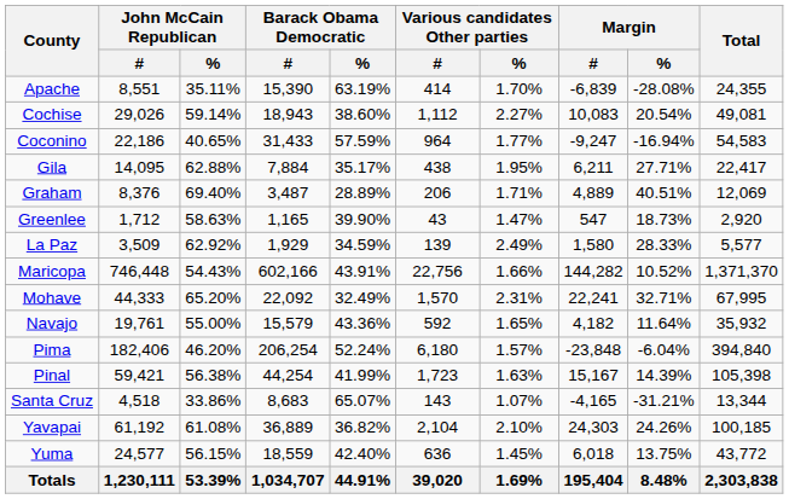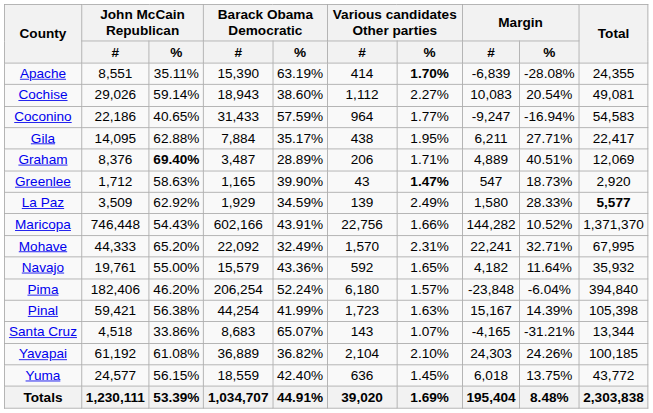Apache | Various candidates Other parties / %: normal -> bold
Graham | John McCain Republican / %: normal -> bold
Greenlee | Various candidates Other parties / %: normal -> bold
La Paz | Total: normal -> bold
